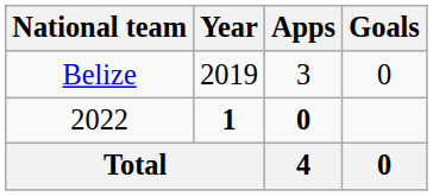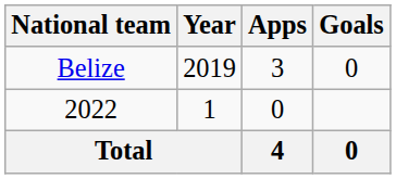2022 | Year: bold -> normal
2022 | Apps: bold -> normal
